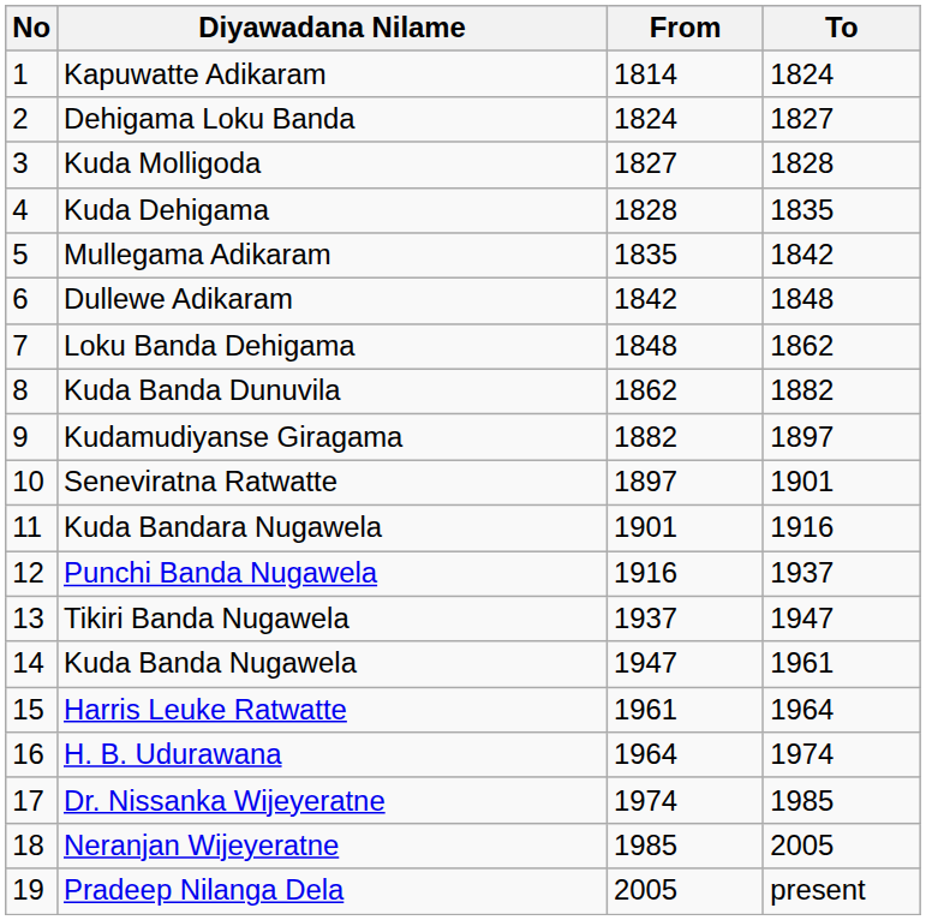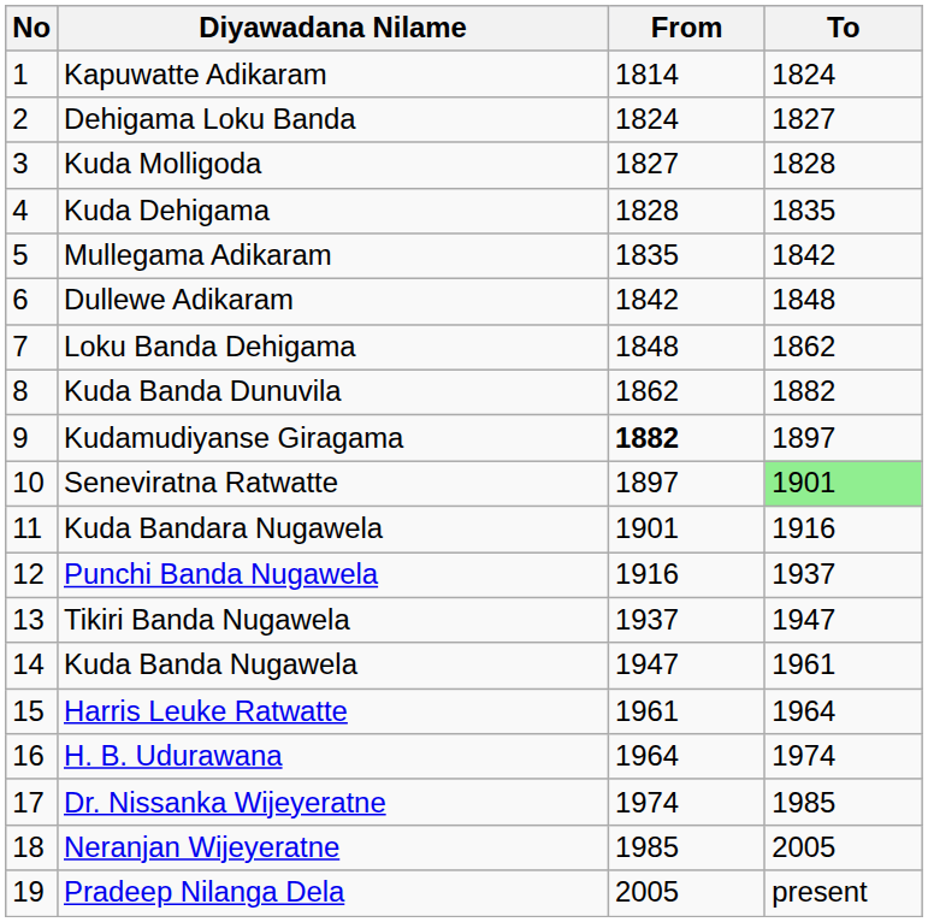Kudamudiyanse Giragama | From: normal -> bold
Seneviratna Ratwatte | To: no background -> lightgreen background
